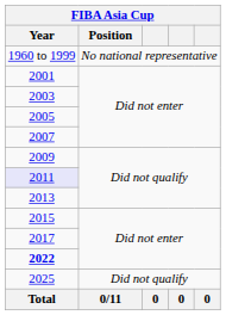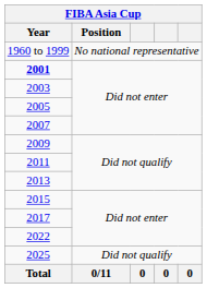2001 | Year: normal -> bold
2011 | Year: lavender background -> no background
2022 | Year: bold -> normal
